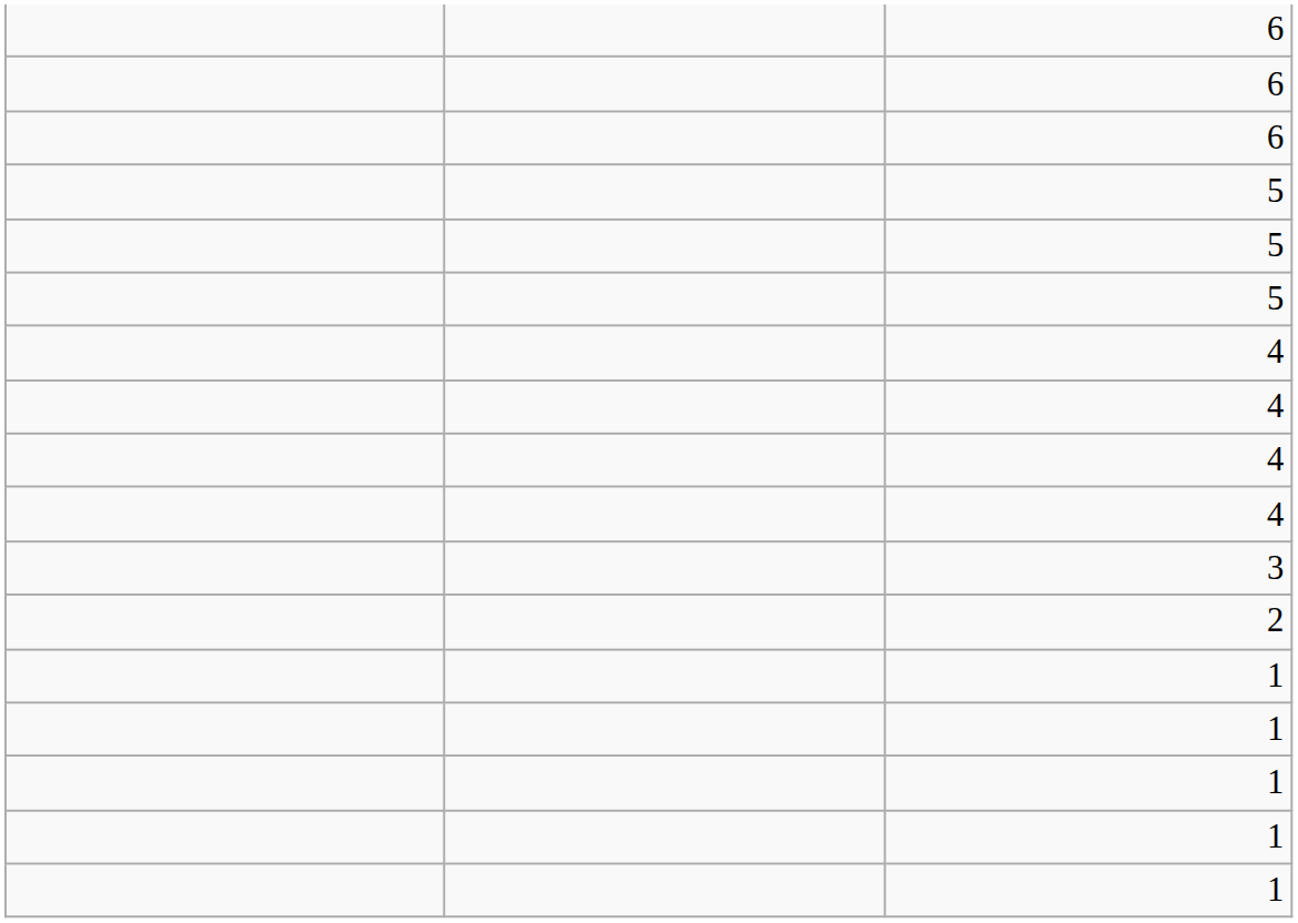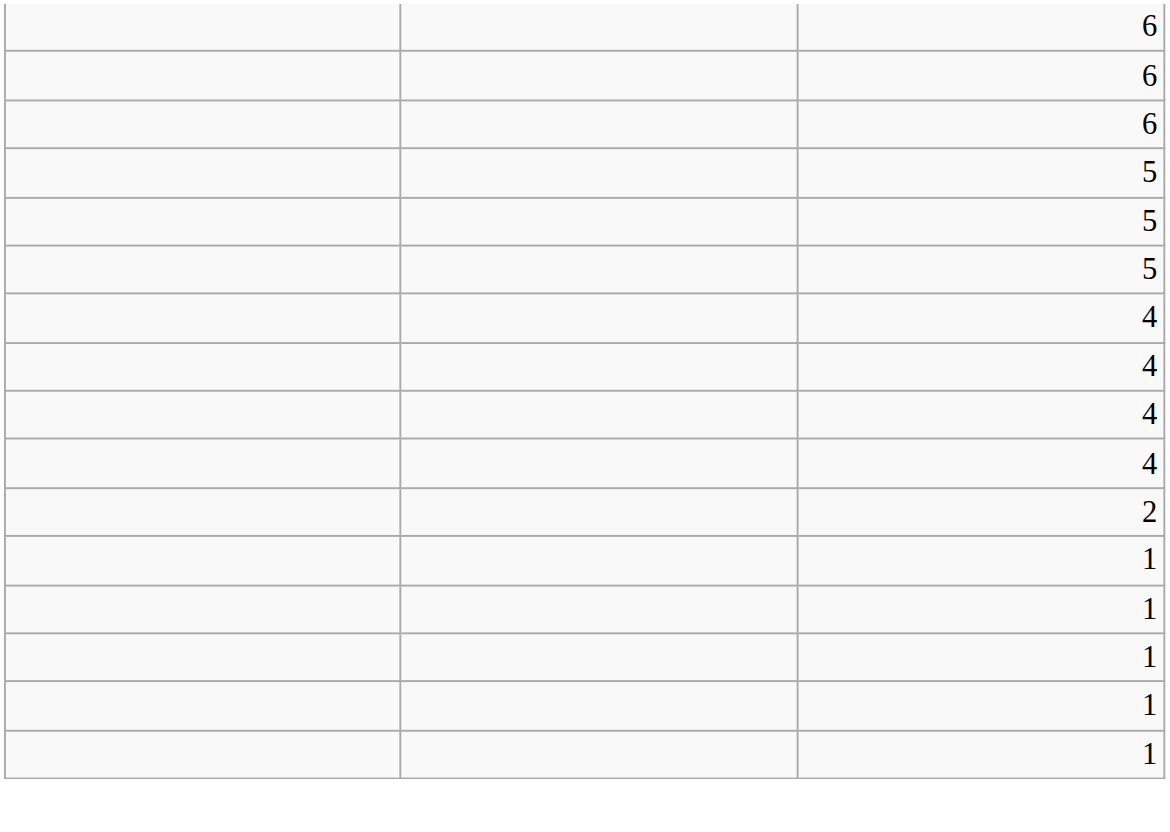- row: 3
